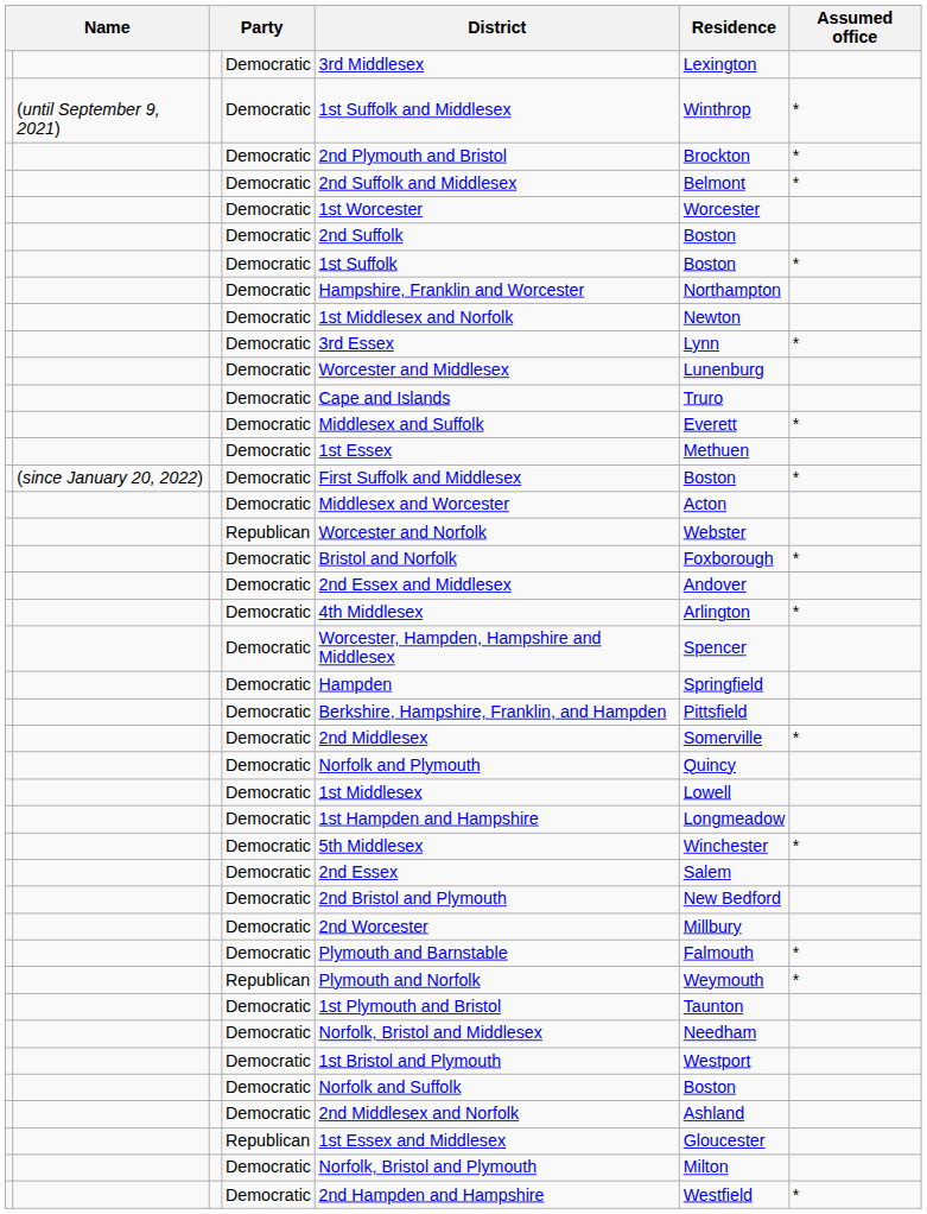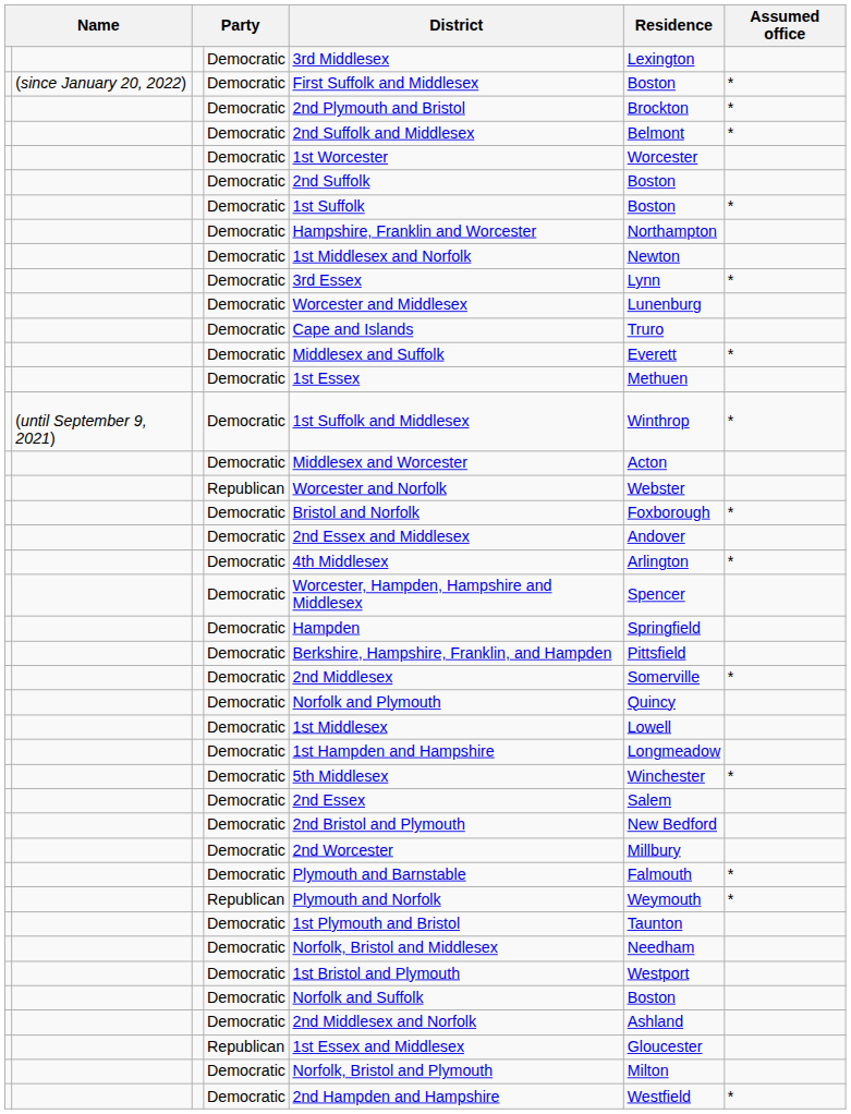rows swapped: (until September 9, 2021) <-> (since January 20, 2022)
